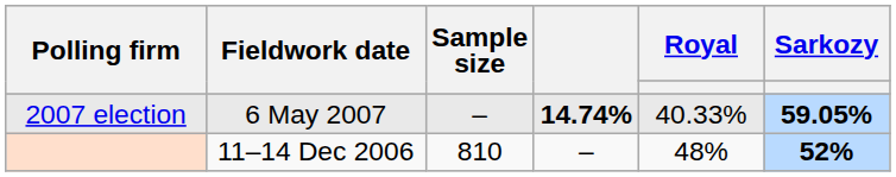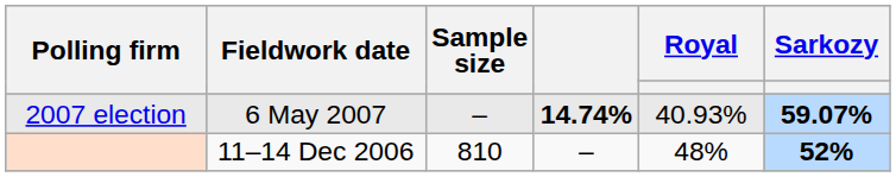2007 election | Royal: 40.33% -> 40.93%
2007 election | Sarkozy: 59.05% -> 59.07%
